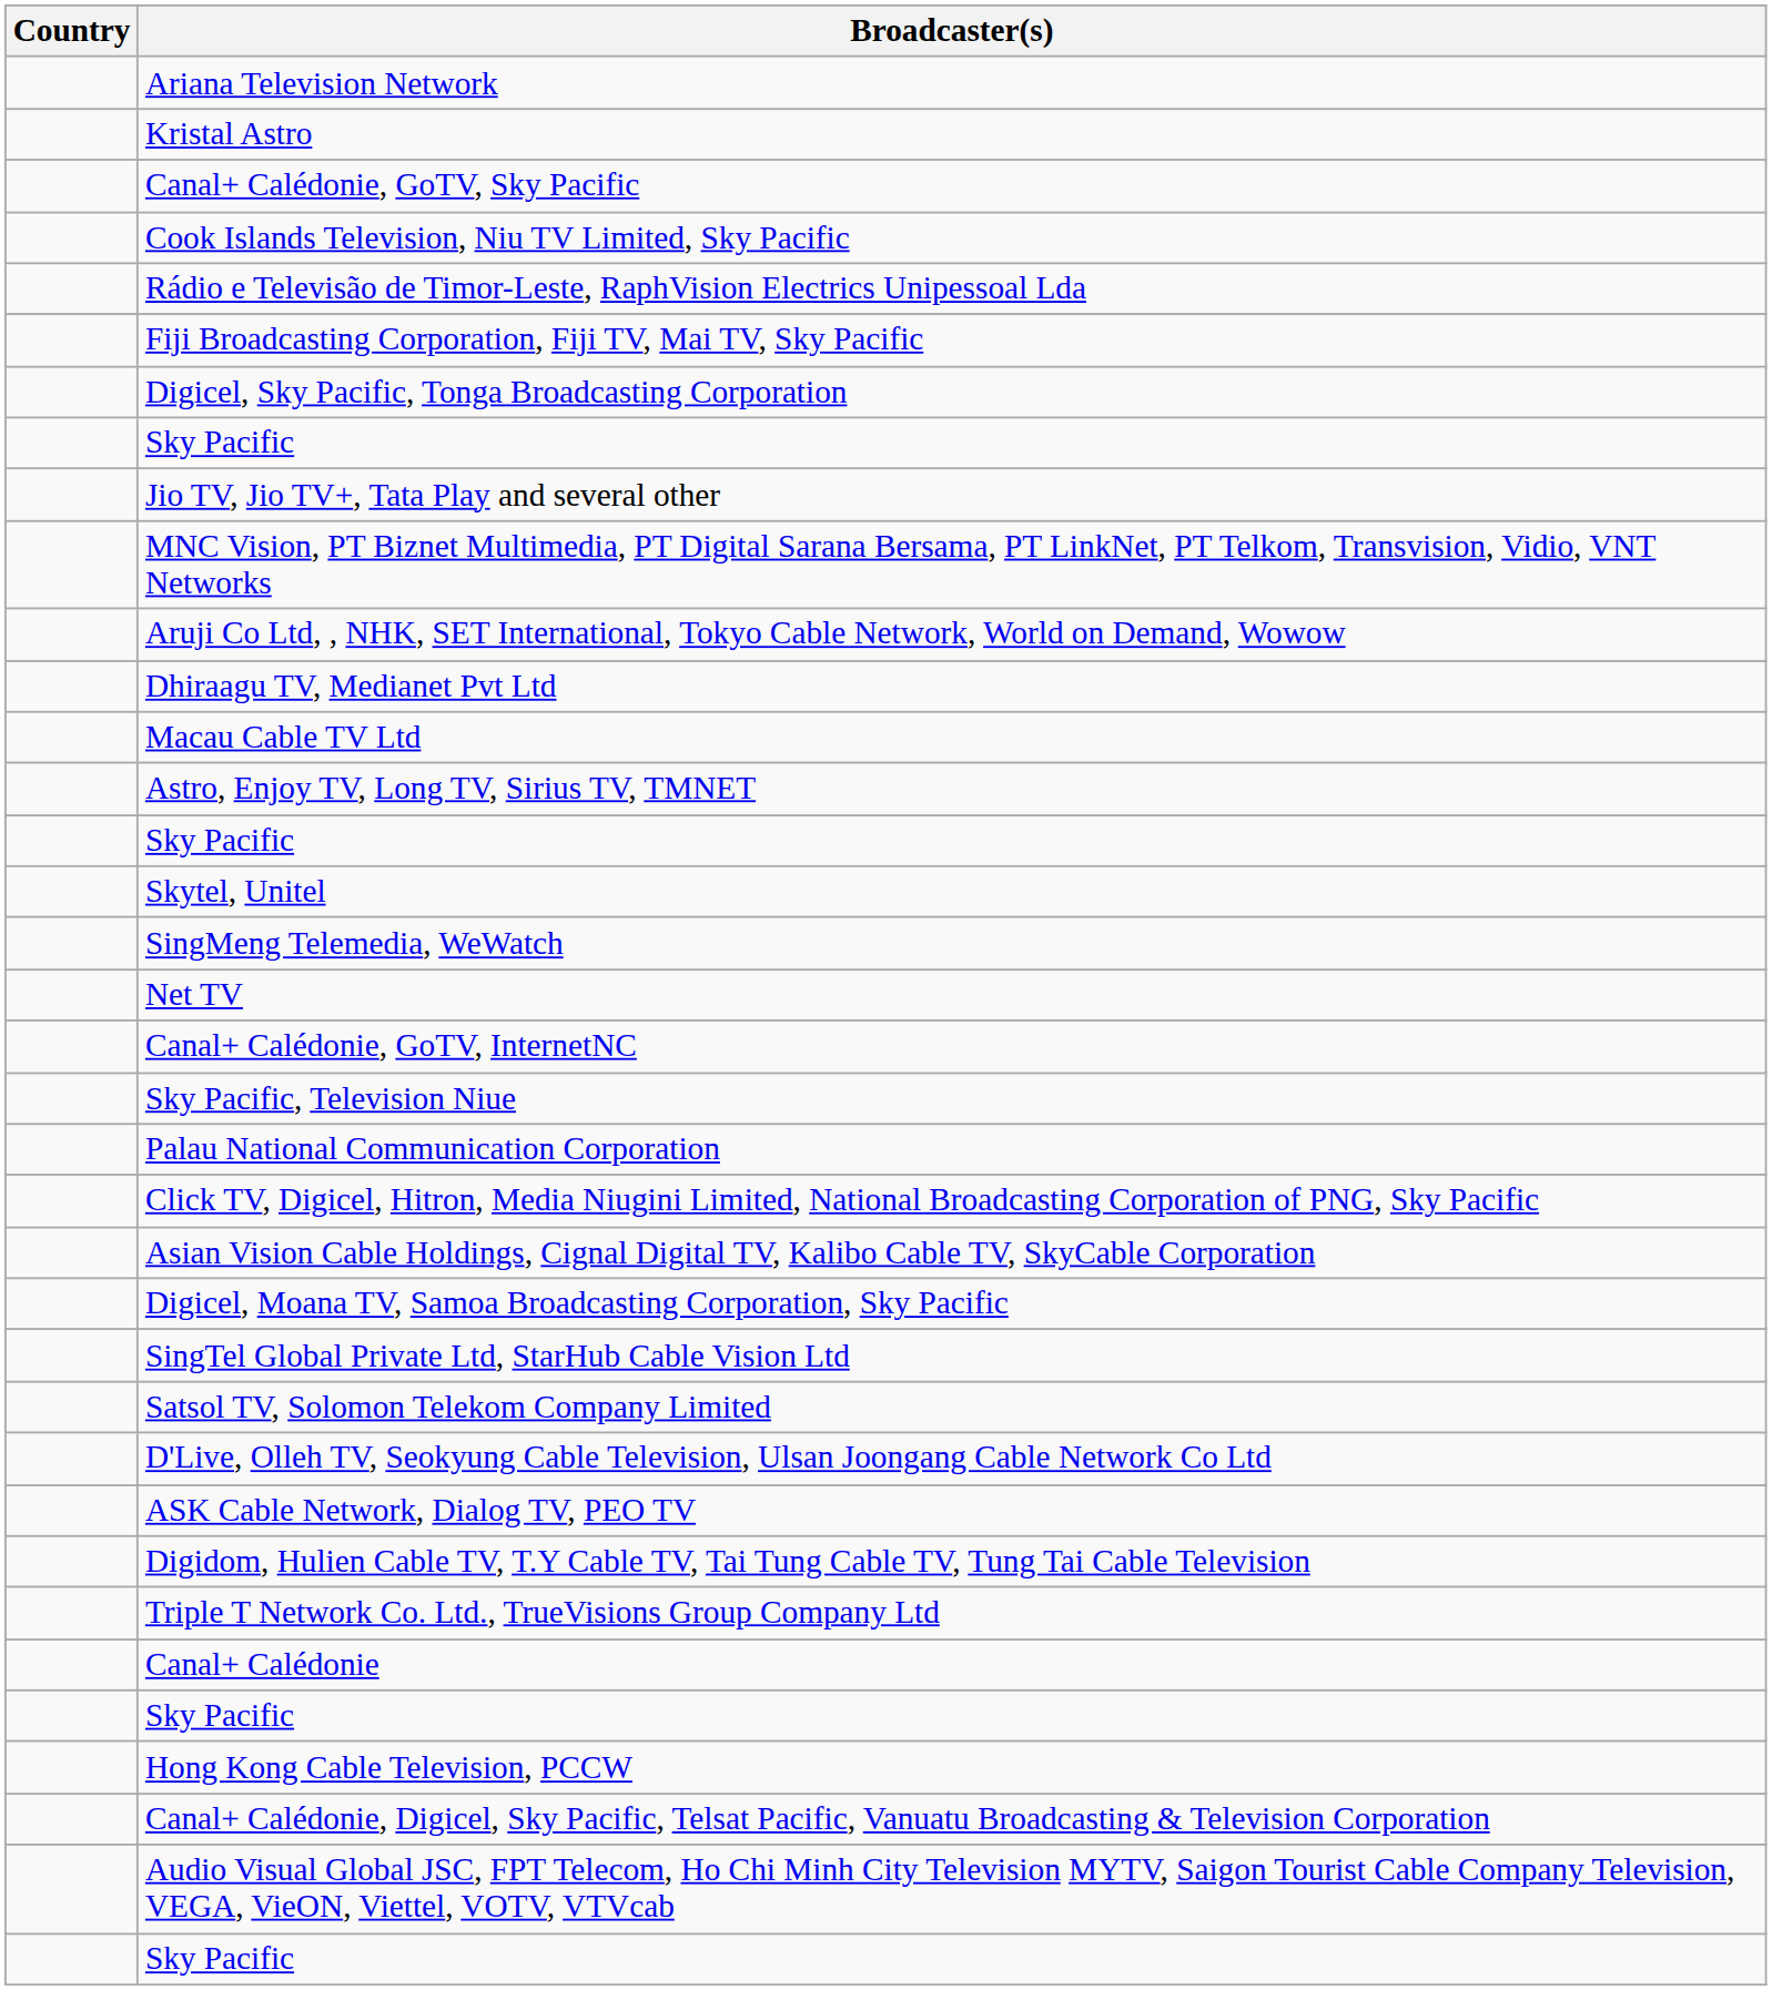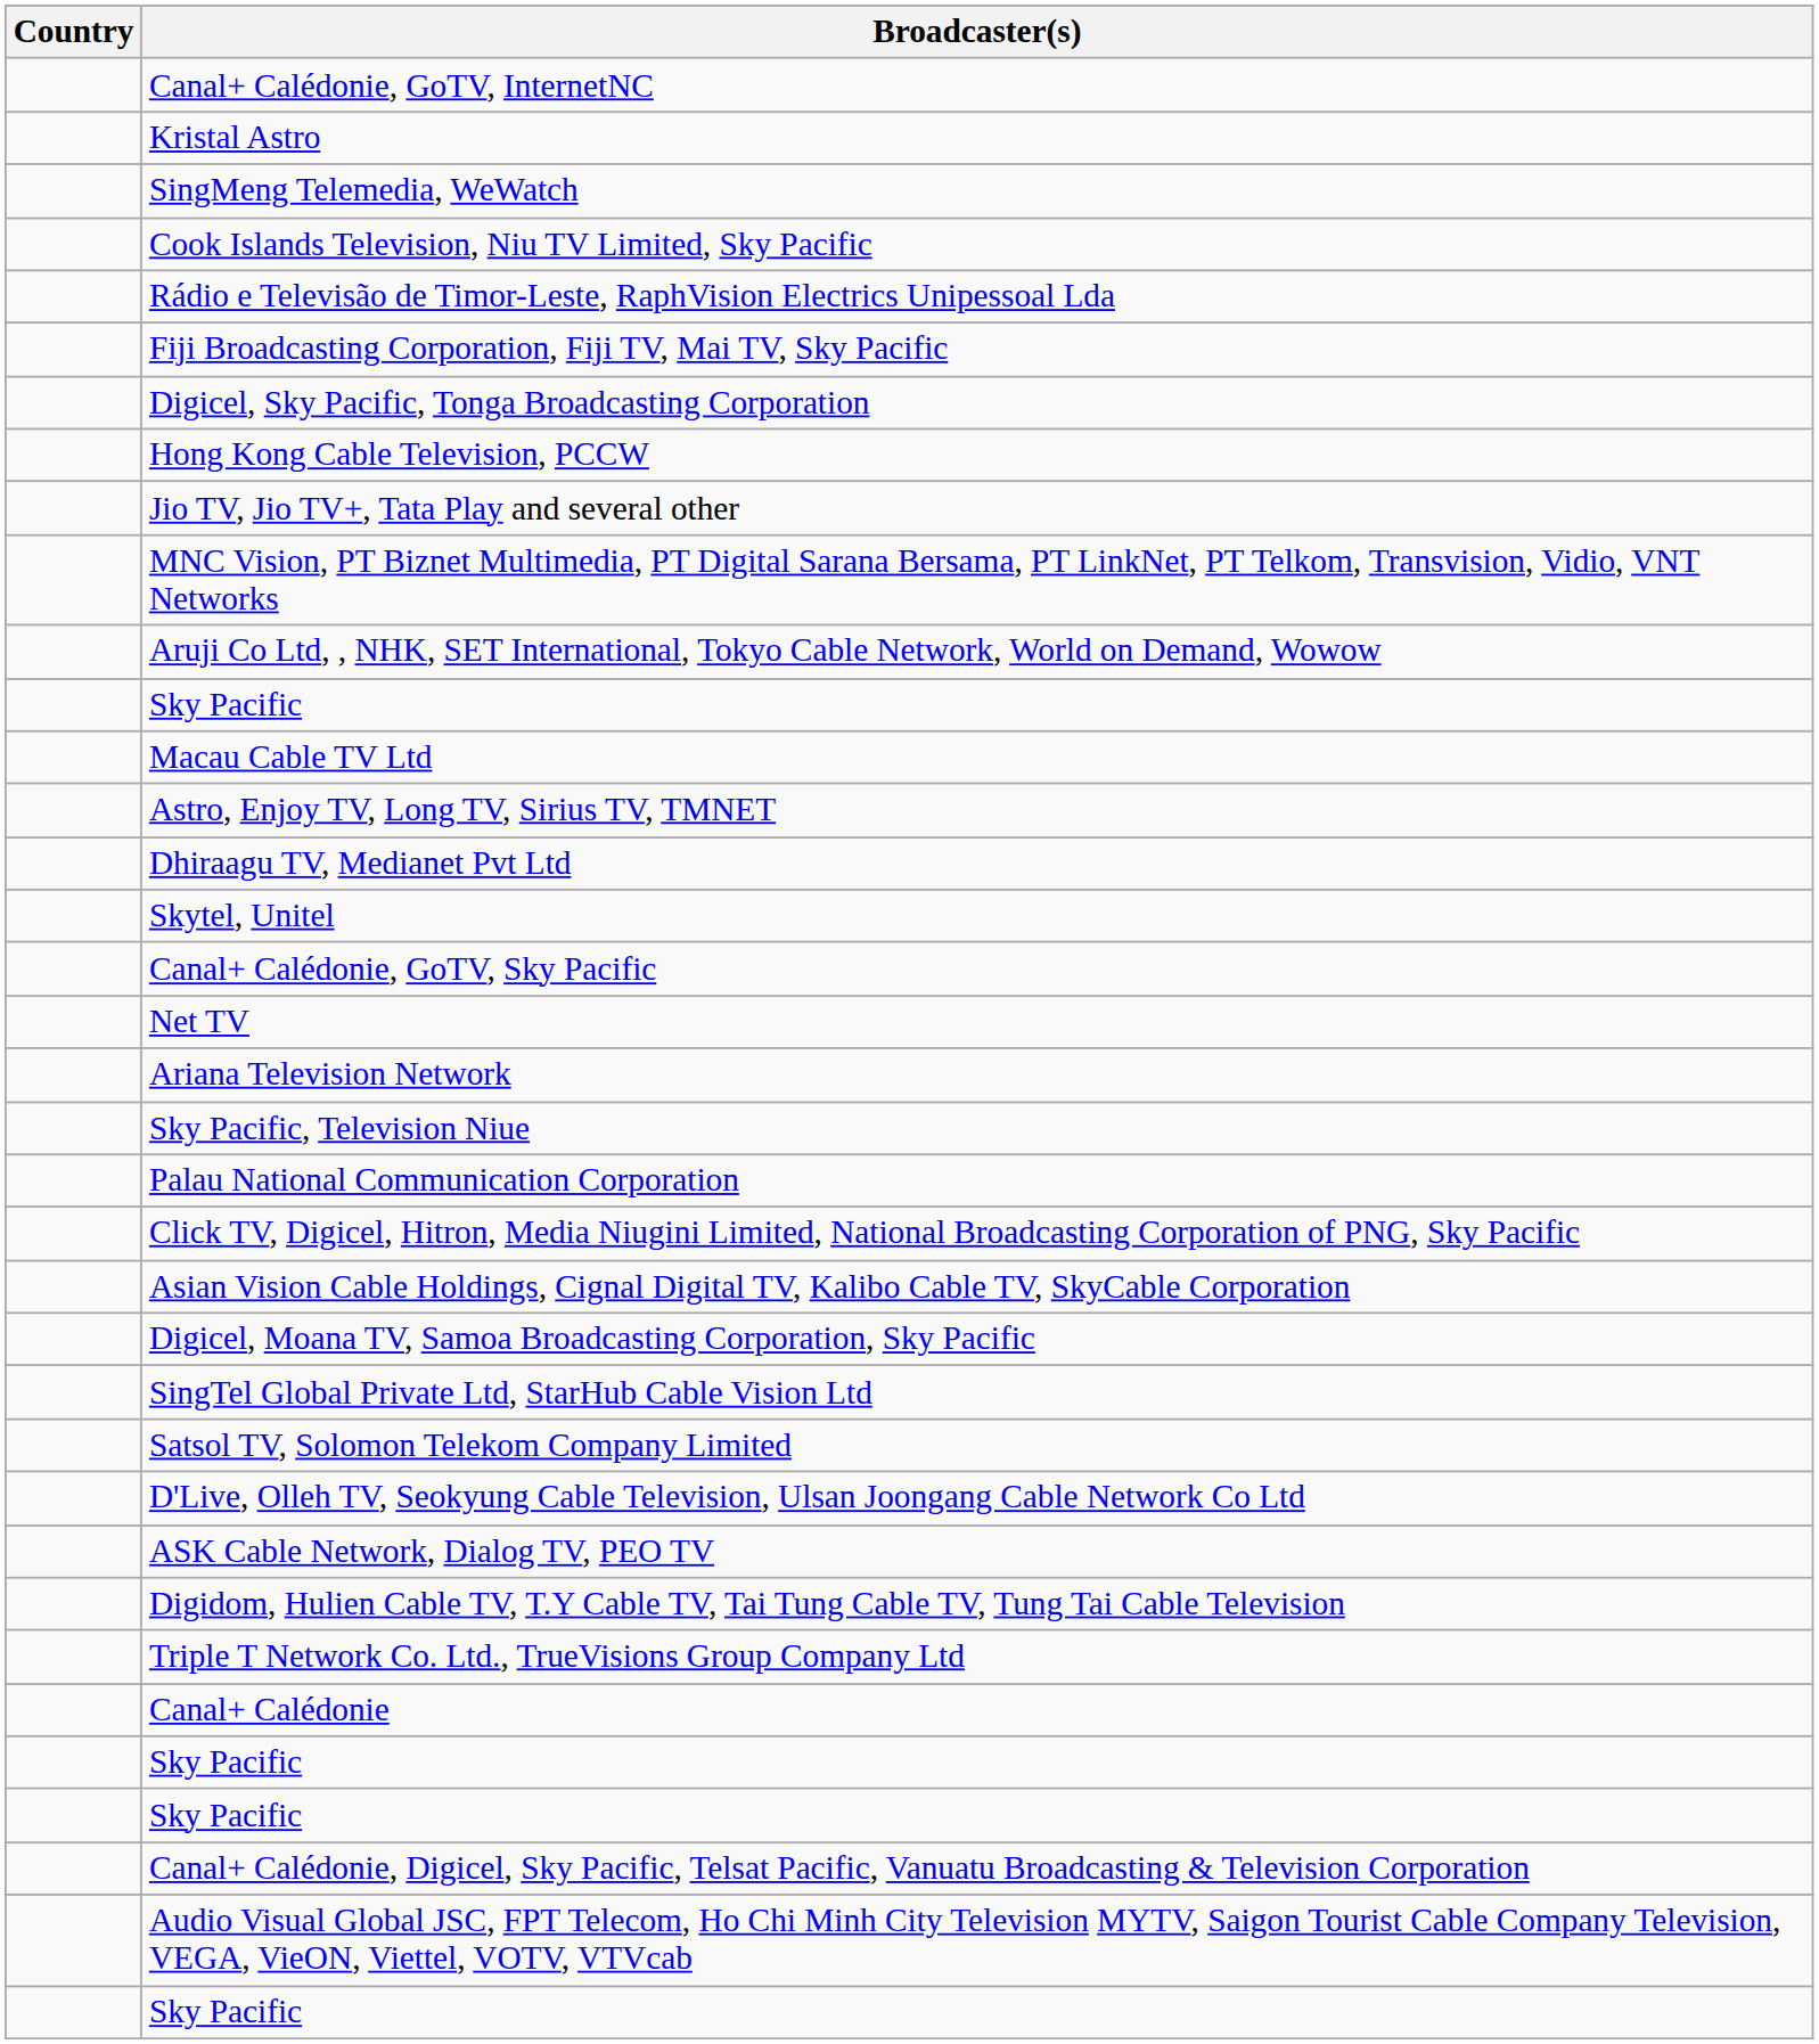row 2 | Broadcaster(s): Ariana Television Network -> Canal+ Calédonie, GoTV, InternetNC
row 4 | Broadcaster(s): Canal+ Calédonie, GoTV, Sky Pacific -> SingMeng Telemedia, WeWatch
row 9 | Broadcaster(s): Sky Pacific -> Hong Kong Cable Television, PCCW
row 13 | Broadcaster(s): Dhiraagu TV, Medianet Pvt Ltd -> Sky Pacific
row 16 | Broadcaster(s): Sky Pacific -> Dhiraagu TV, Medianet Pvt Ltd
row 18 | Broadcaster(s): SingMeng Telemedia, WeWatch -> Canal+ Calédonie, GoTV, Sky Pacific
row 20 | Broadcaster(s): Canal+ Calédonie, GoTV, InternetNC -> Ariana Television Network
row 34 | Broadcaster(s): Hong Kong Cable Television, PCCW -> Sky Pacific
